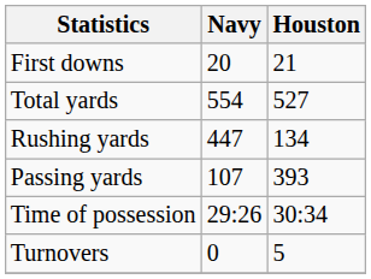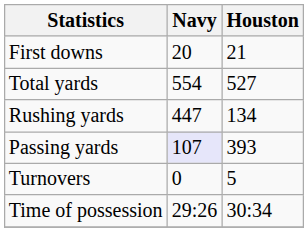Passing yards | Navy: no background -> lavender background
rows swapped: Turnovers <-> Time of possession
